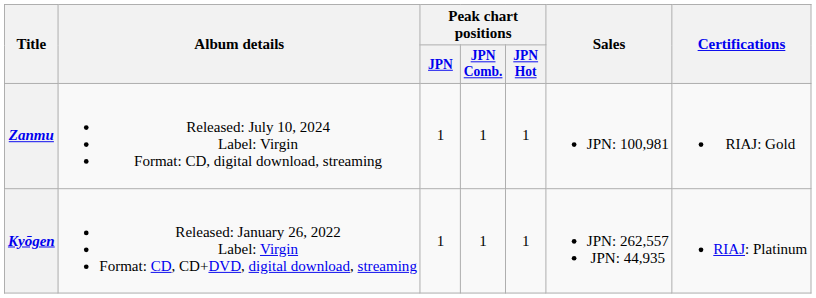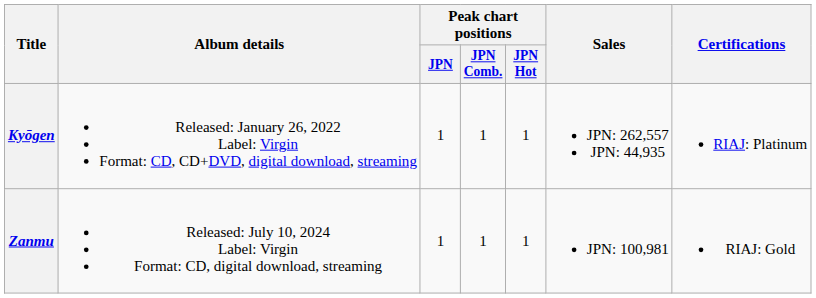rows swapped: Kyōgen <-> Zanmu
